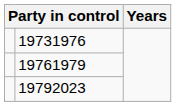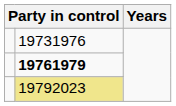19761979 | column 2: normal -> bold
19792023 | column 2: no background -> khaki background
